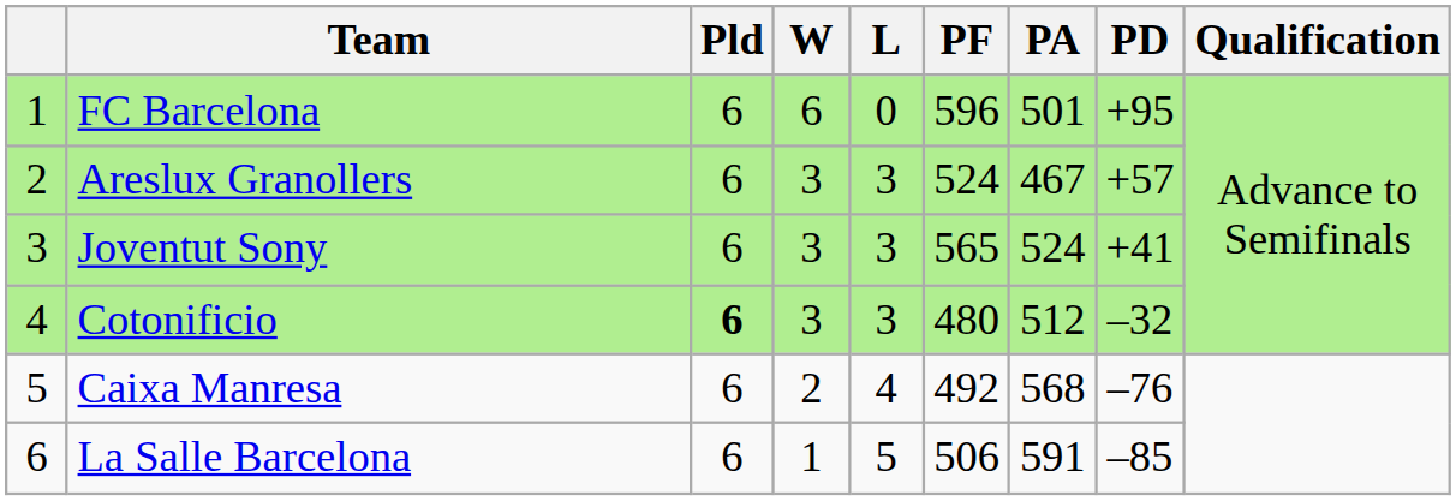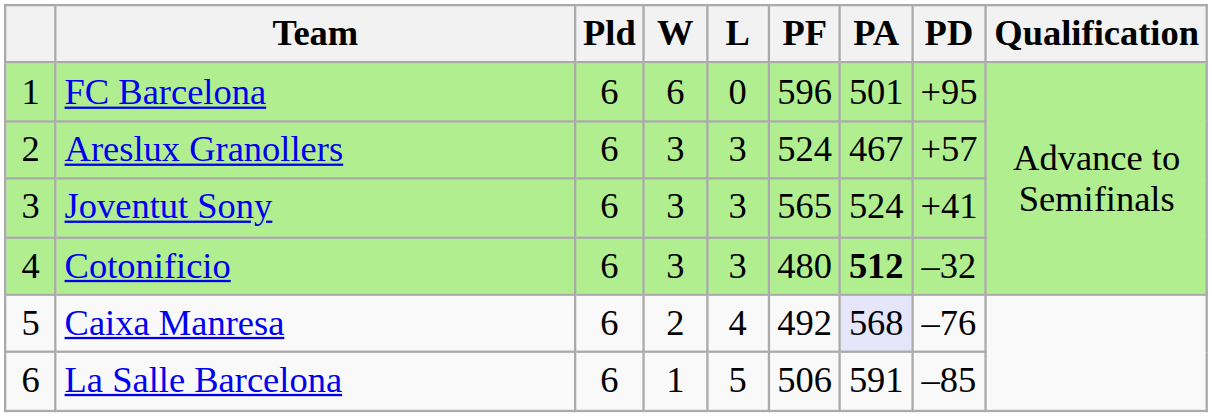Cotonificio | Pld: bold -> normal
Cotonificio | PA: normal -> bold
Caixa Manresa | PA: no background -> lavender background
